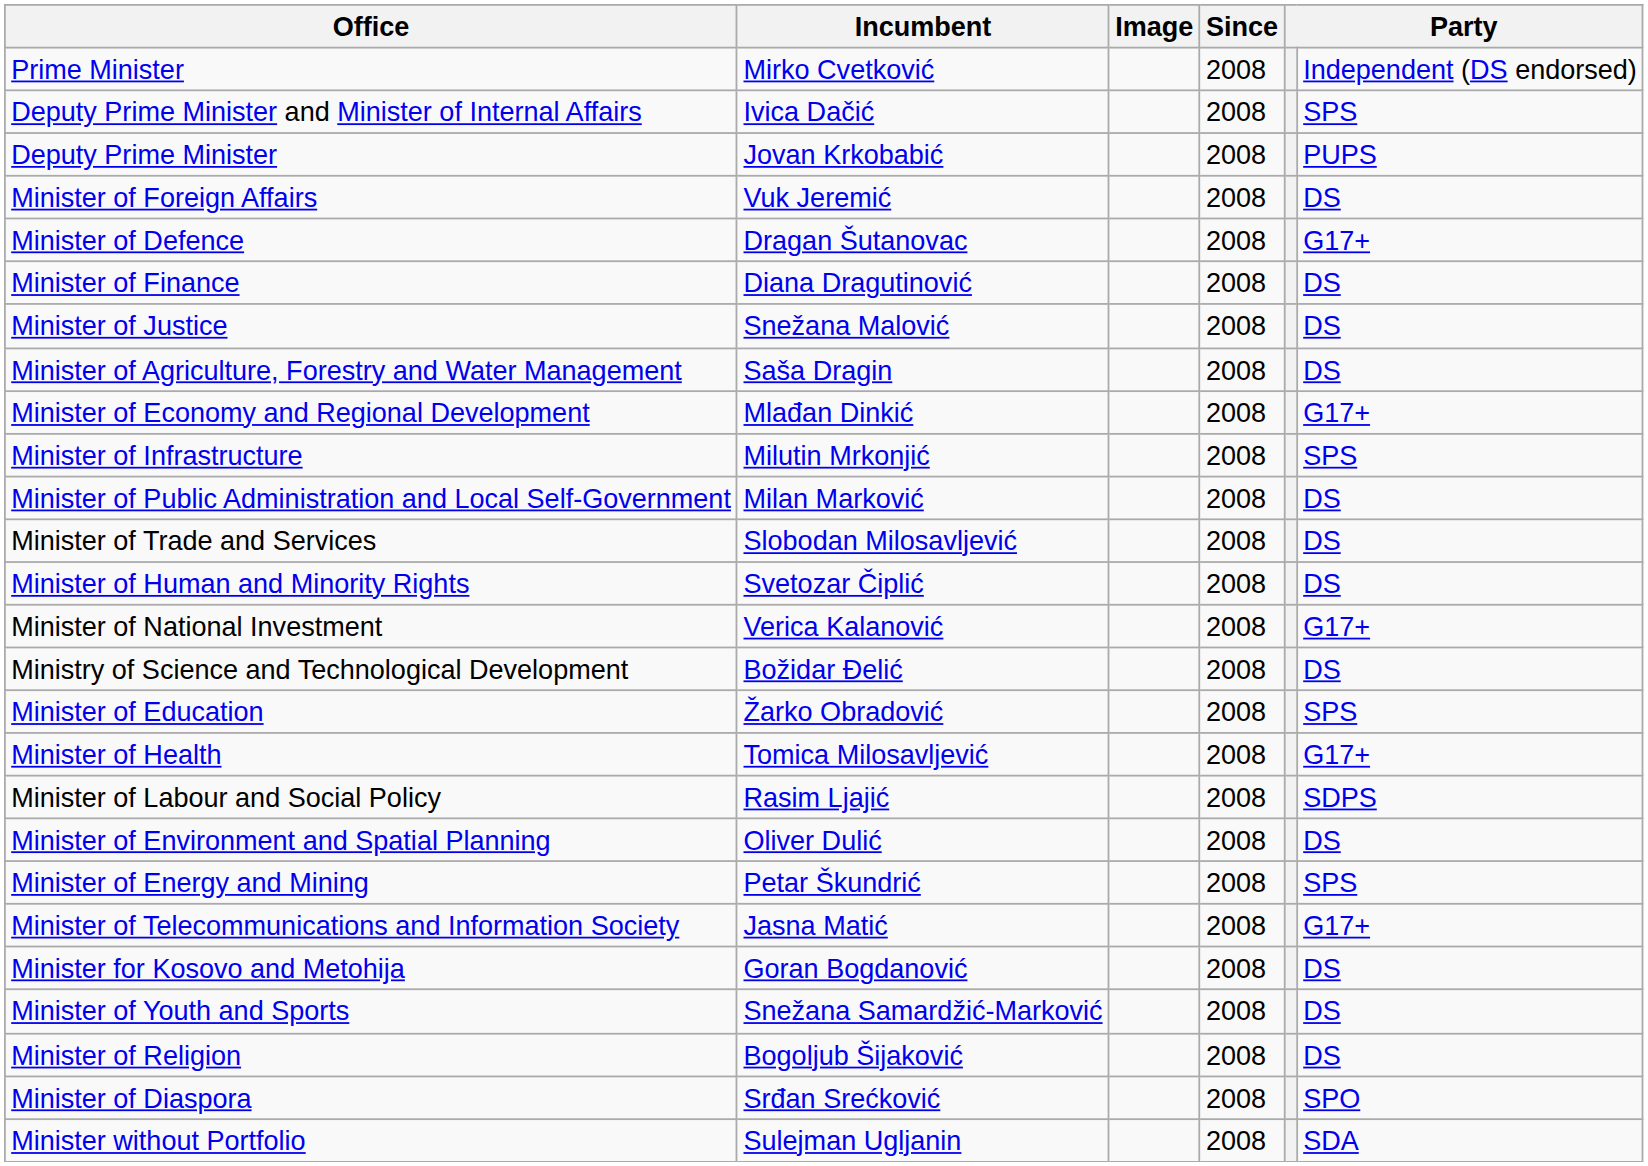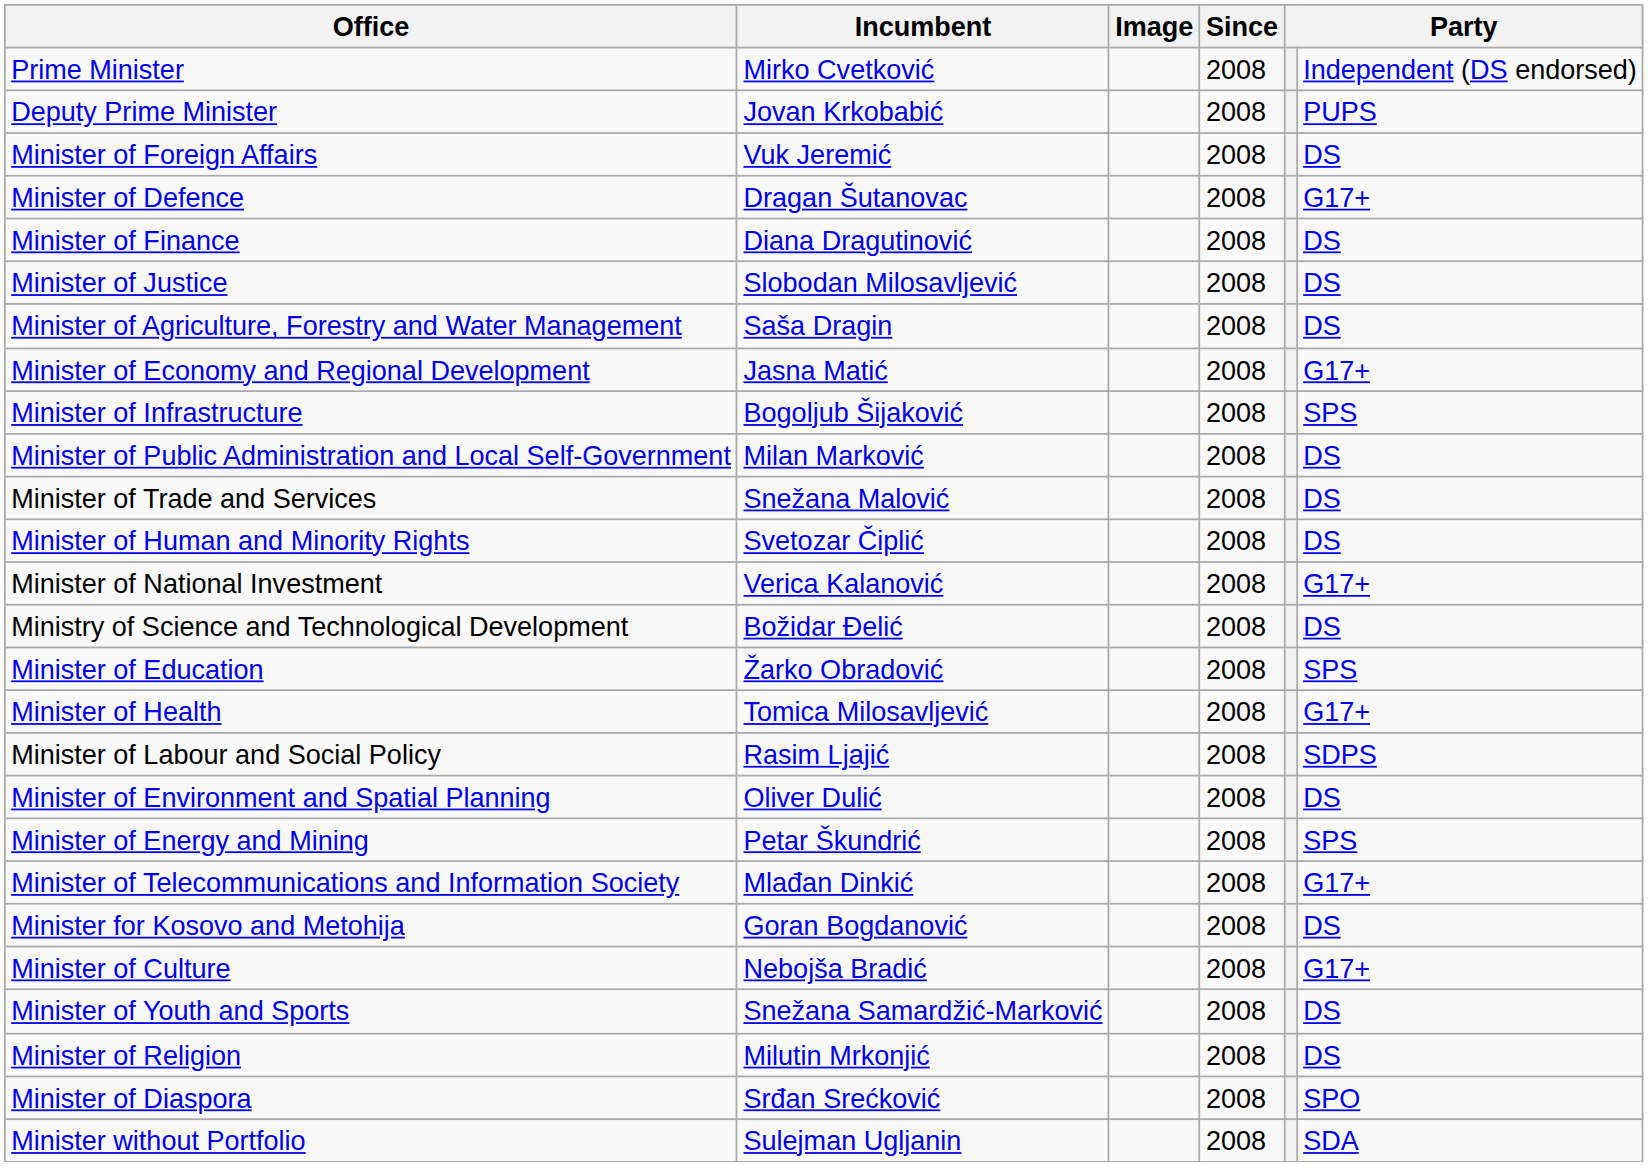- row: Deputy Prime Minister and Minister of Internal Affairs | Ivica Dačić | 2008 | SPS
Minister of Justice | Incumbent: Snežana Malović -> Slobodan Milosavljević
Minister of Economy and Regional Development | Incumbent: Mlađan Dinkić -> Jasna Matić
Minister of Infrastructure | Incumbent: Milutin Mrkonjić -> Bogoljub Šijaković
Minister of Trade and Services | Incumbent: Slobodan Milosavljević -> Snežana Malović
Minister of Telecommunications and Information Society | Incumbent: Jasna Matić -> Mlađan Dinkić
+ row: Minister of Culture | Nebojša Bradić | 2008 | G17+
Minister of Religion | Incumbent: Bogoljub Šijaković -> Milutin Mrkonjić
